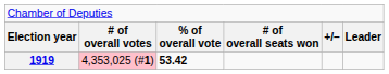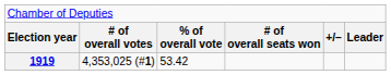1919 | column 2: pink background -> no background
1919 | column 3: bold -> normal
